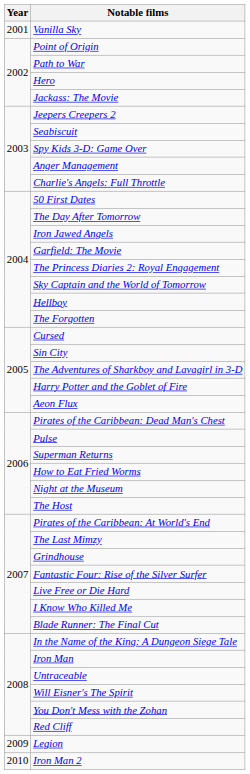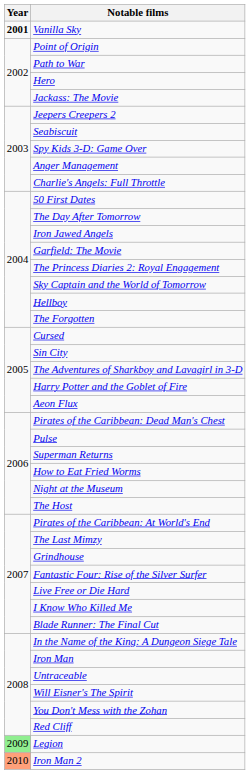Vanilla Sky | Year: normal -> bold
Legion | Year: no background -> lightgreen background
Iron Man 2 | Year: no background -> lightsalmon background
